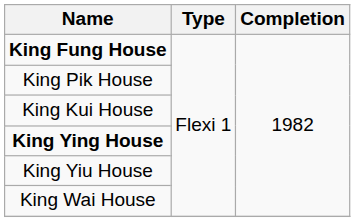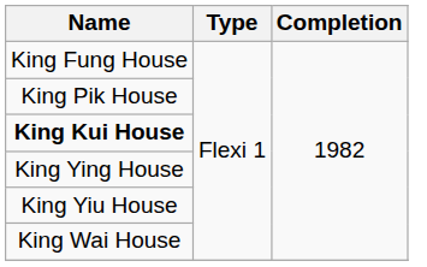King Fung House | Name: bold -> normal
King Kui House | Name: normal -> bold
King Ying House | Name: bold -> normal
